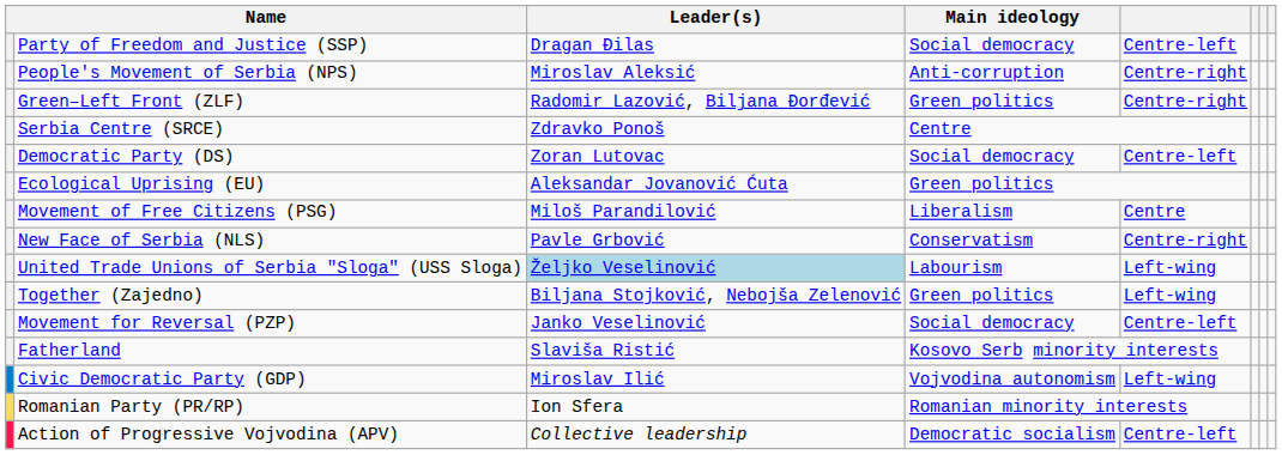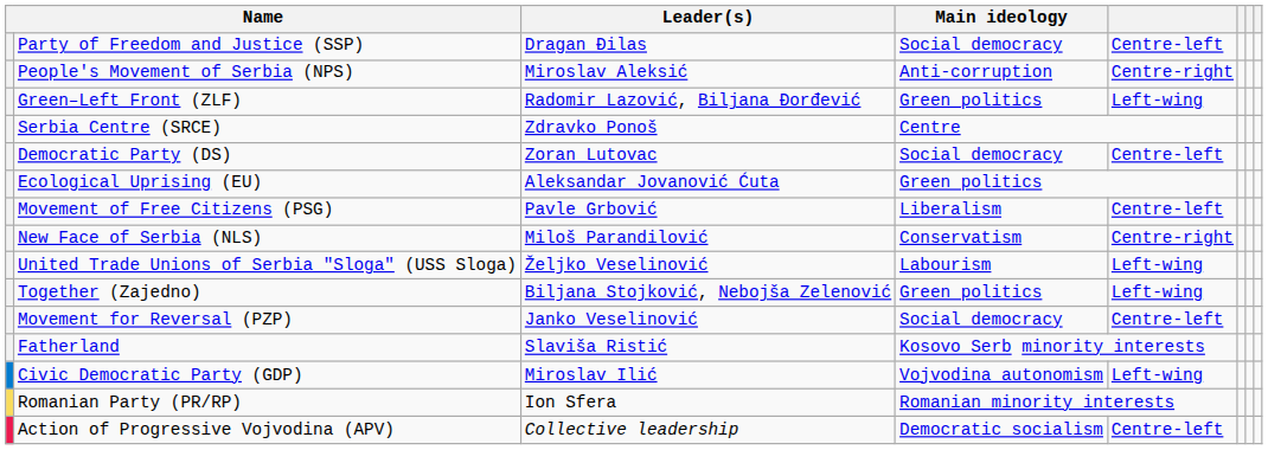Green–Left Front (ZLF) | column 5: Centre-right -> Left-wing
Movement of Free Citizens (PSG) | Leader(s): Miloš Parandilović -> Pavle Grbović
Movement of Free Citizens (PSG) | column 5: Centre -> Centre-left
New Face of Serbia (NLS) | Leader(s): Pavle Grbović -> Miloš Parandilović
United Trade Unions of Serbia "Sloga" (USS Sloga) | Leader(s): lightblue background -> no background
